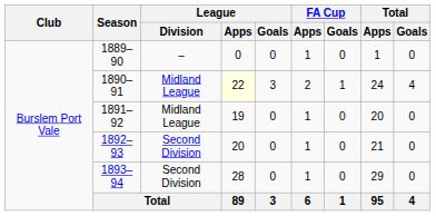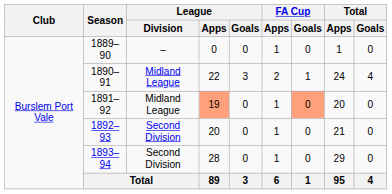1890–91 | League / Apps: lightyellow background -> no background
1891–92 | League / Apps: no background -> lightsalmon background
1891–92 | FA Cup / Goals: no background -> lightsalmon background
